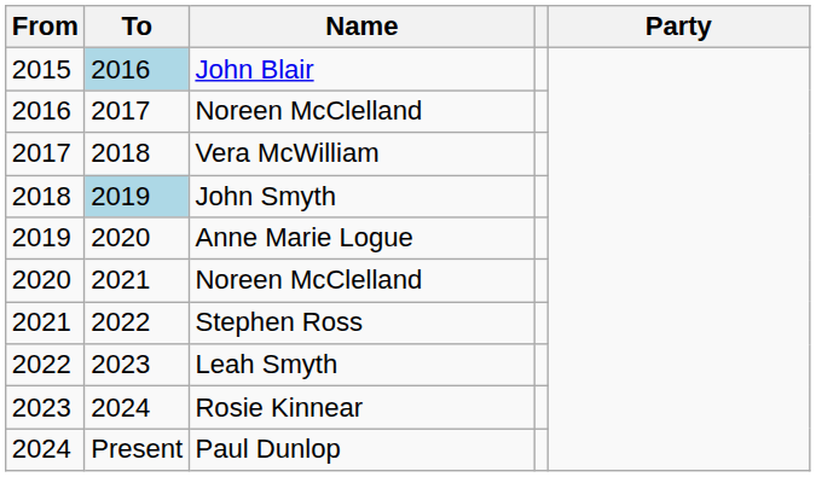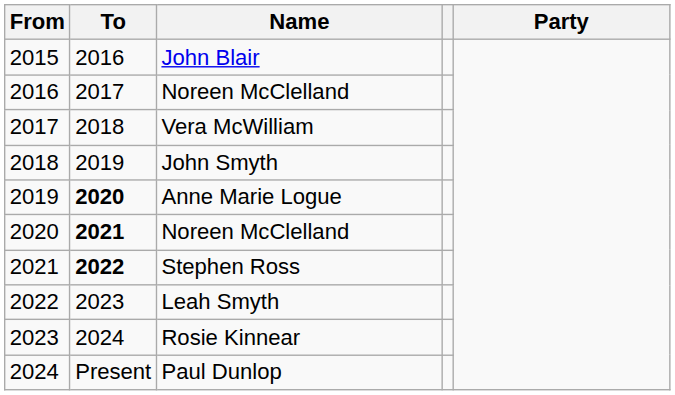John Blair | To: lightblue background -> no background
John Smyth | To: lightblue background -> no background
Anne Marie Logue | To: normal -> bold
2020 / Noreen McClelland | To: normal -> bold
Stephen Ross | To: normal -> bold
